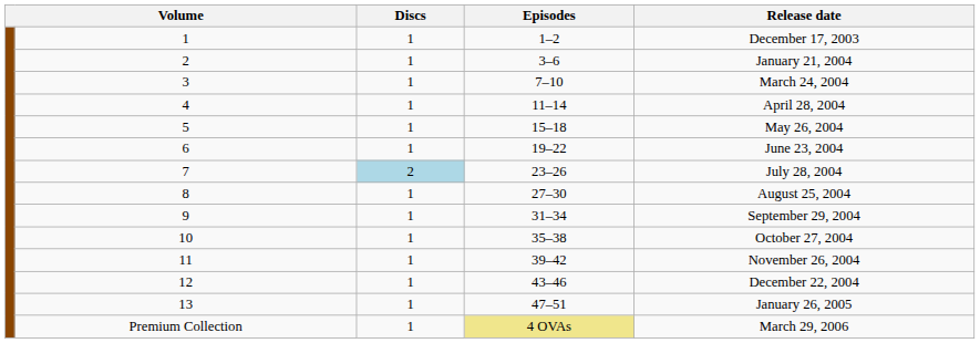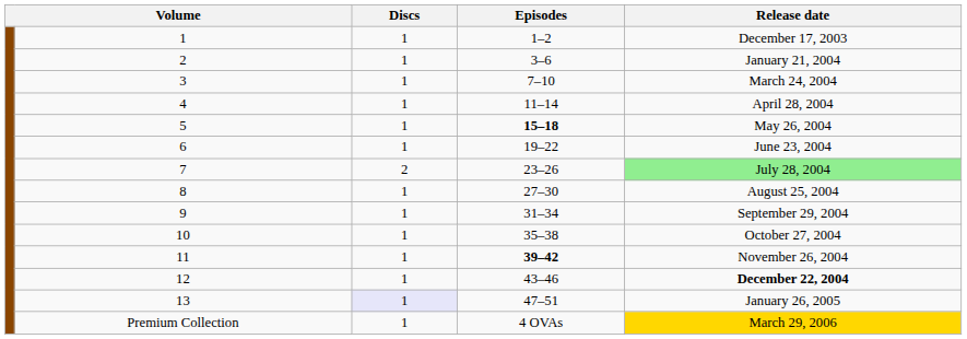5 | Episodes: normal -> bold
7 | Discs: lightblue background -> no background
7 | Release date: no background -> lightgreen background
11 | Episodes: normal -> bold
12 | Release date: normal -> bold
13 | Discs: no background -> lavender background
Premium Collection | Episodes: khaki background -> no background
Premium Collection | Release date: no background -> gold background
